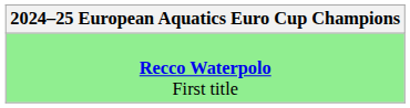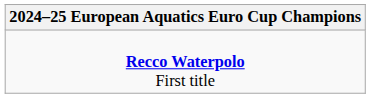row 2 | column 1: lightgreen background -> no background
